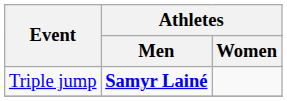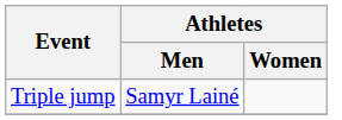Triple jump | Athletes / Men: bold -> normal
